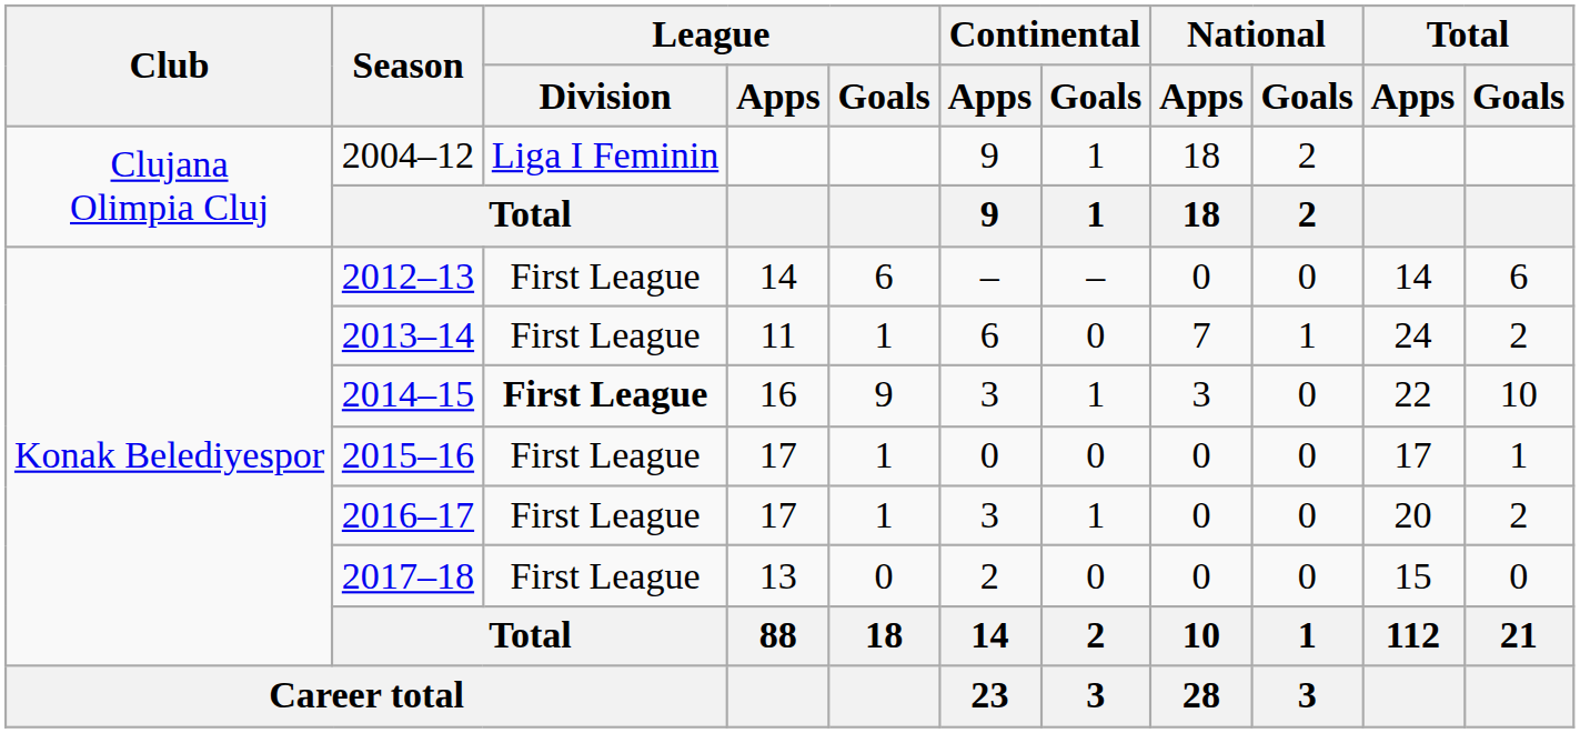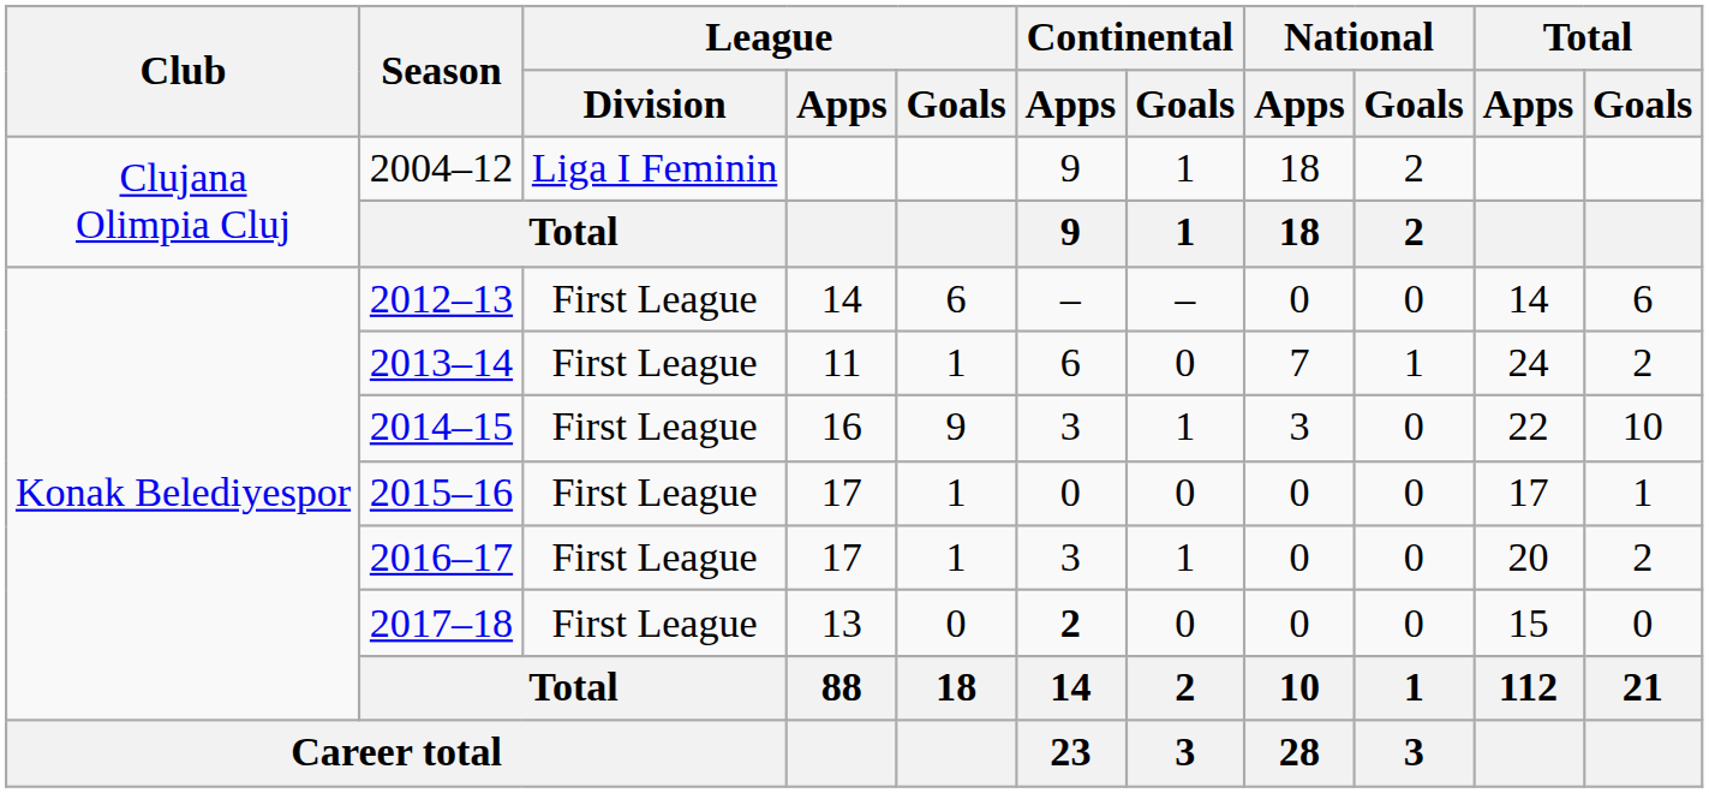2014–15 | League / Division: bold -> normal
2017–18 | Continental / Apps: normal -> bold
